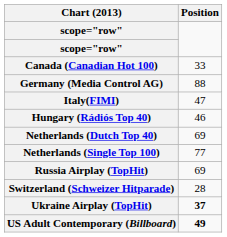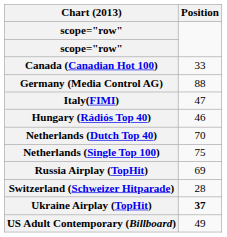Netherlands (Dutch Top 40) | Position: 69 -> 70
Netherlands (Single Top 100) | Position: 77 -> 75
US Adult Contemporary (Billboard) | Position: bold -> normal
